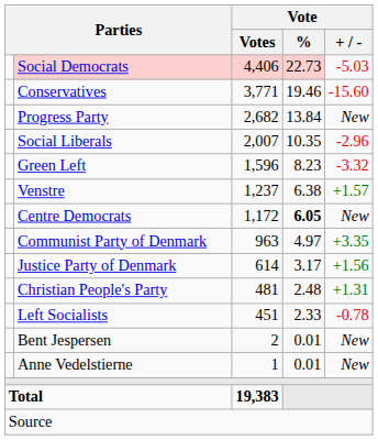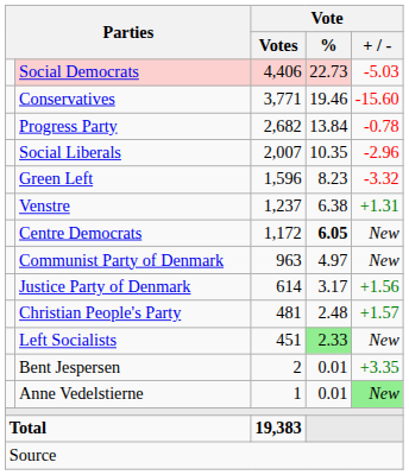Progress Party | Vote / + / -: New -> -0.78
Venstre | Vote / + / -: +1.57 -> +1.31
Communist Party of Denmark | Vote / + / -: +3.35 -> New
Christian People's Party | Vote / + / -: +1.31 -> +1.57
Left Socialists | Vote / %: no background -> lightgreen background
Left Socialists | Vote / + / -: -0.78 -> New
Bent Jespersen | Vote / + / -: New -> +3.35
Anne Vedelstierne | Vote / + / -: no background -> lightgreen background
